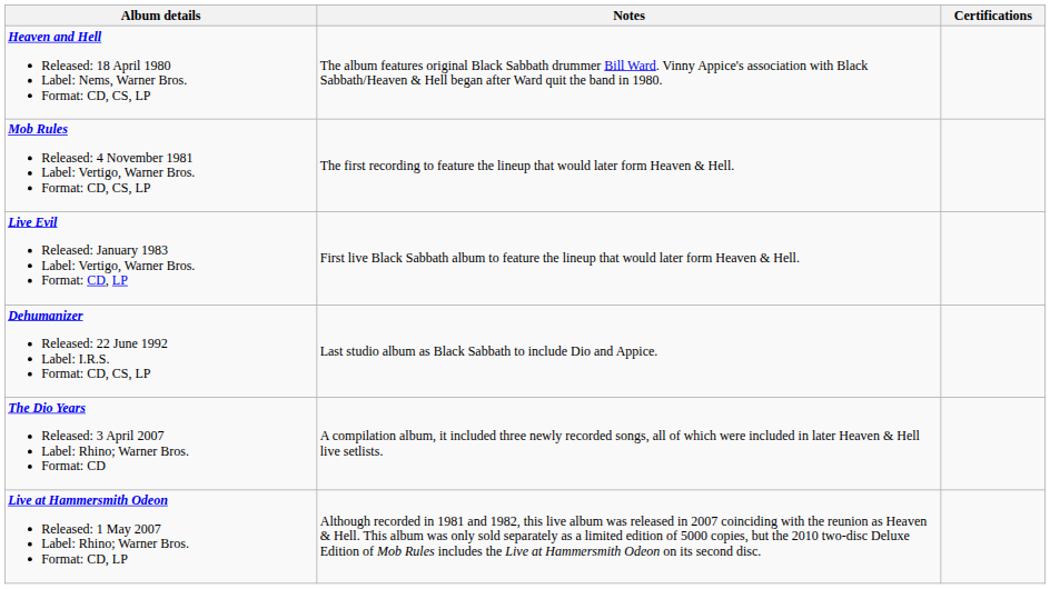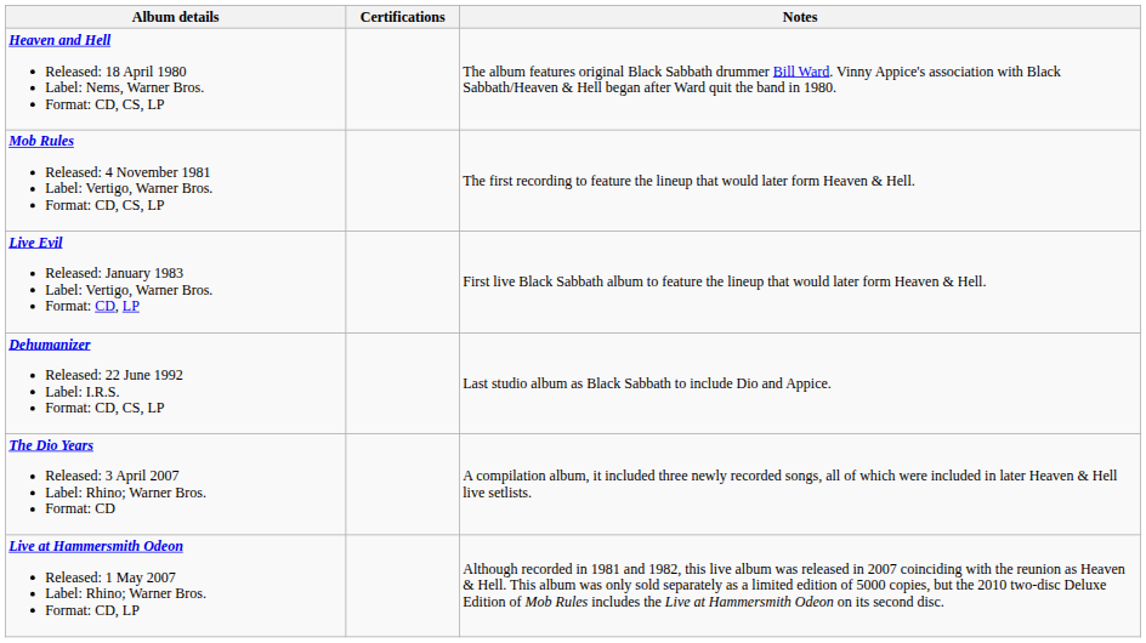columns swapped: Notes <-> Certifications
